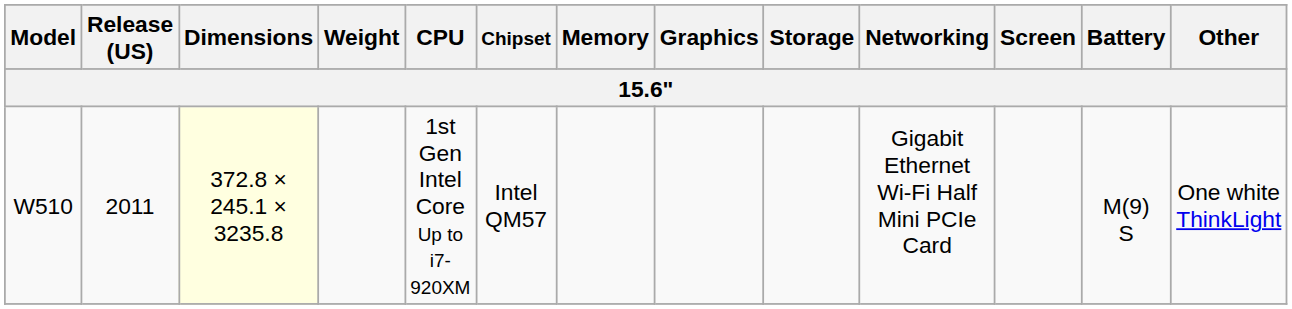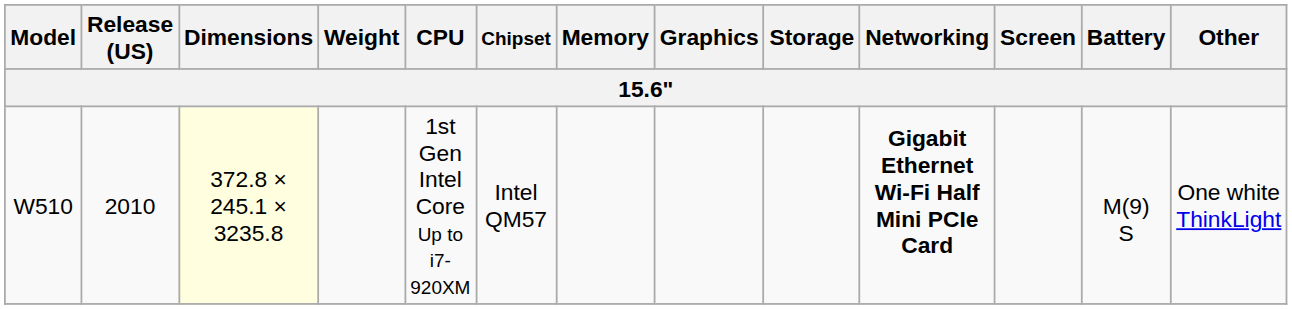W510 | Release (US): 2011 -> 2010
W510 | Networking: normal -> bold
